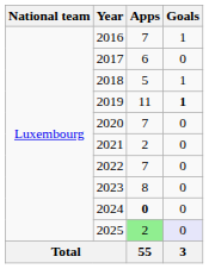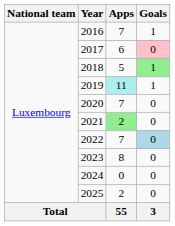2017 | Goals: no background -> pink background
2018 | Goals: no background -> lightgreen background
2019 | Apps: no background -> paleturquoise background
2019 | Goals: bold -> normal
2021 | Apps: no background -> lightgreen background
2022 | Goals: no background -> lightblue background
2024 | Apps: bold -> normal
2025 | Apps: lightgreen background -> no background
2025 | Goals: lavender background -> no background
